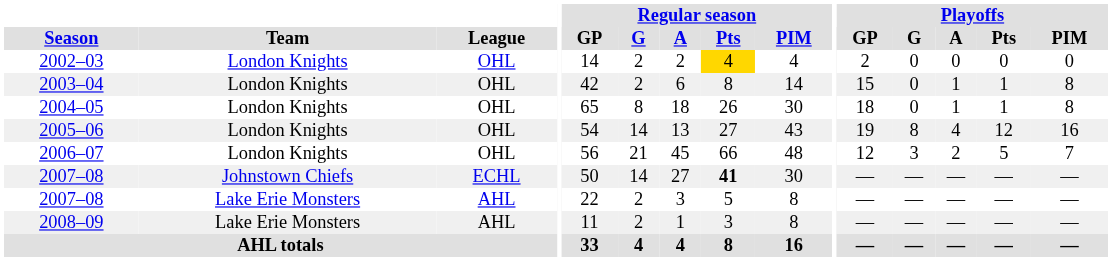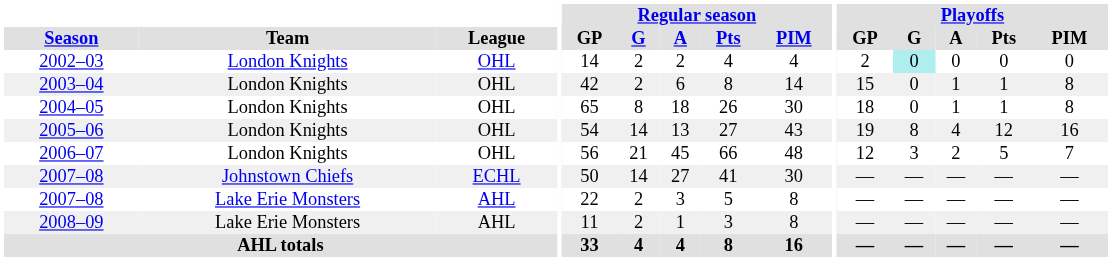2002–03 | Regular season / Pts: gold background -> no background
2002–03 | Playoffs / G: no background -> paleturquoise background
2007–08 / Johnstown Chiefs | Regular season / Pts: bold -> normal
